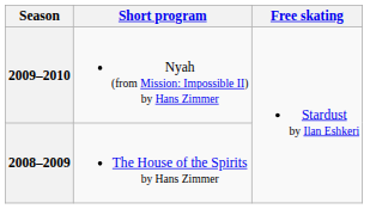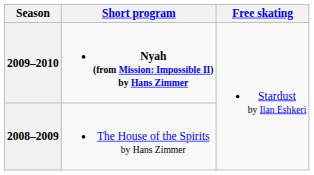2009–2010 | Short program: normal -> bold
